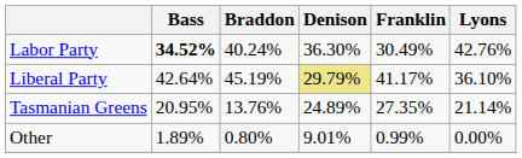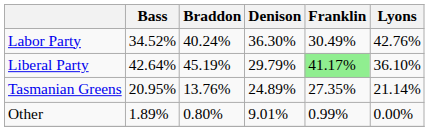Labor Party | Bass: bold -> normal
Liberal Party | Denison: khaki background -> no background
Liberal Party | Franklin: no background -> lightgreen background
